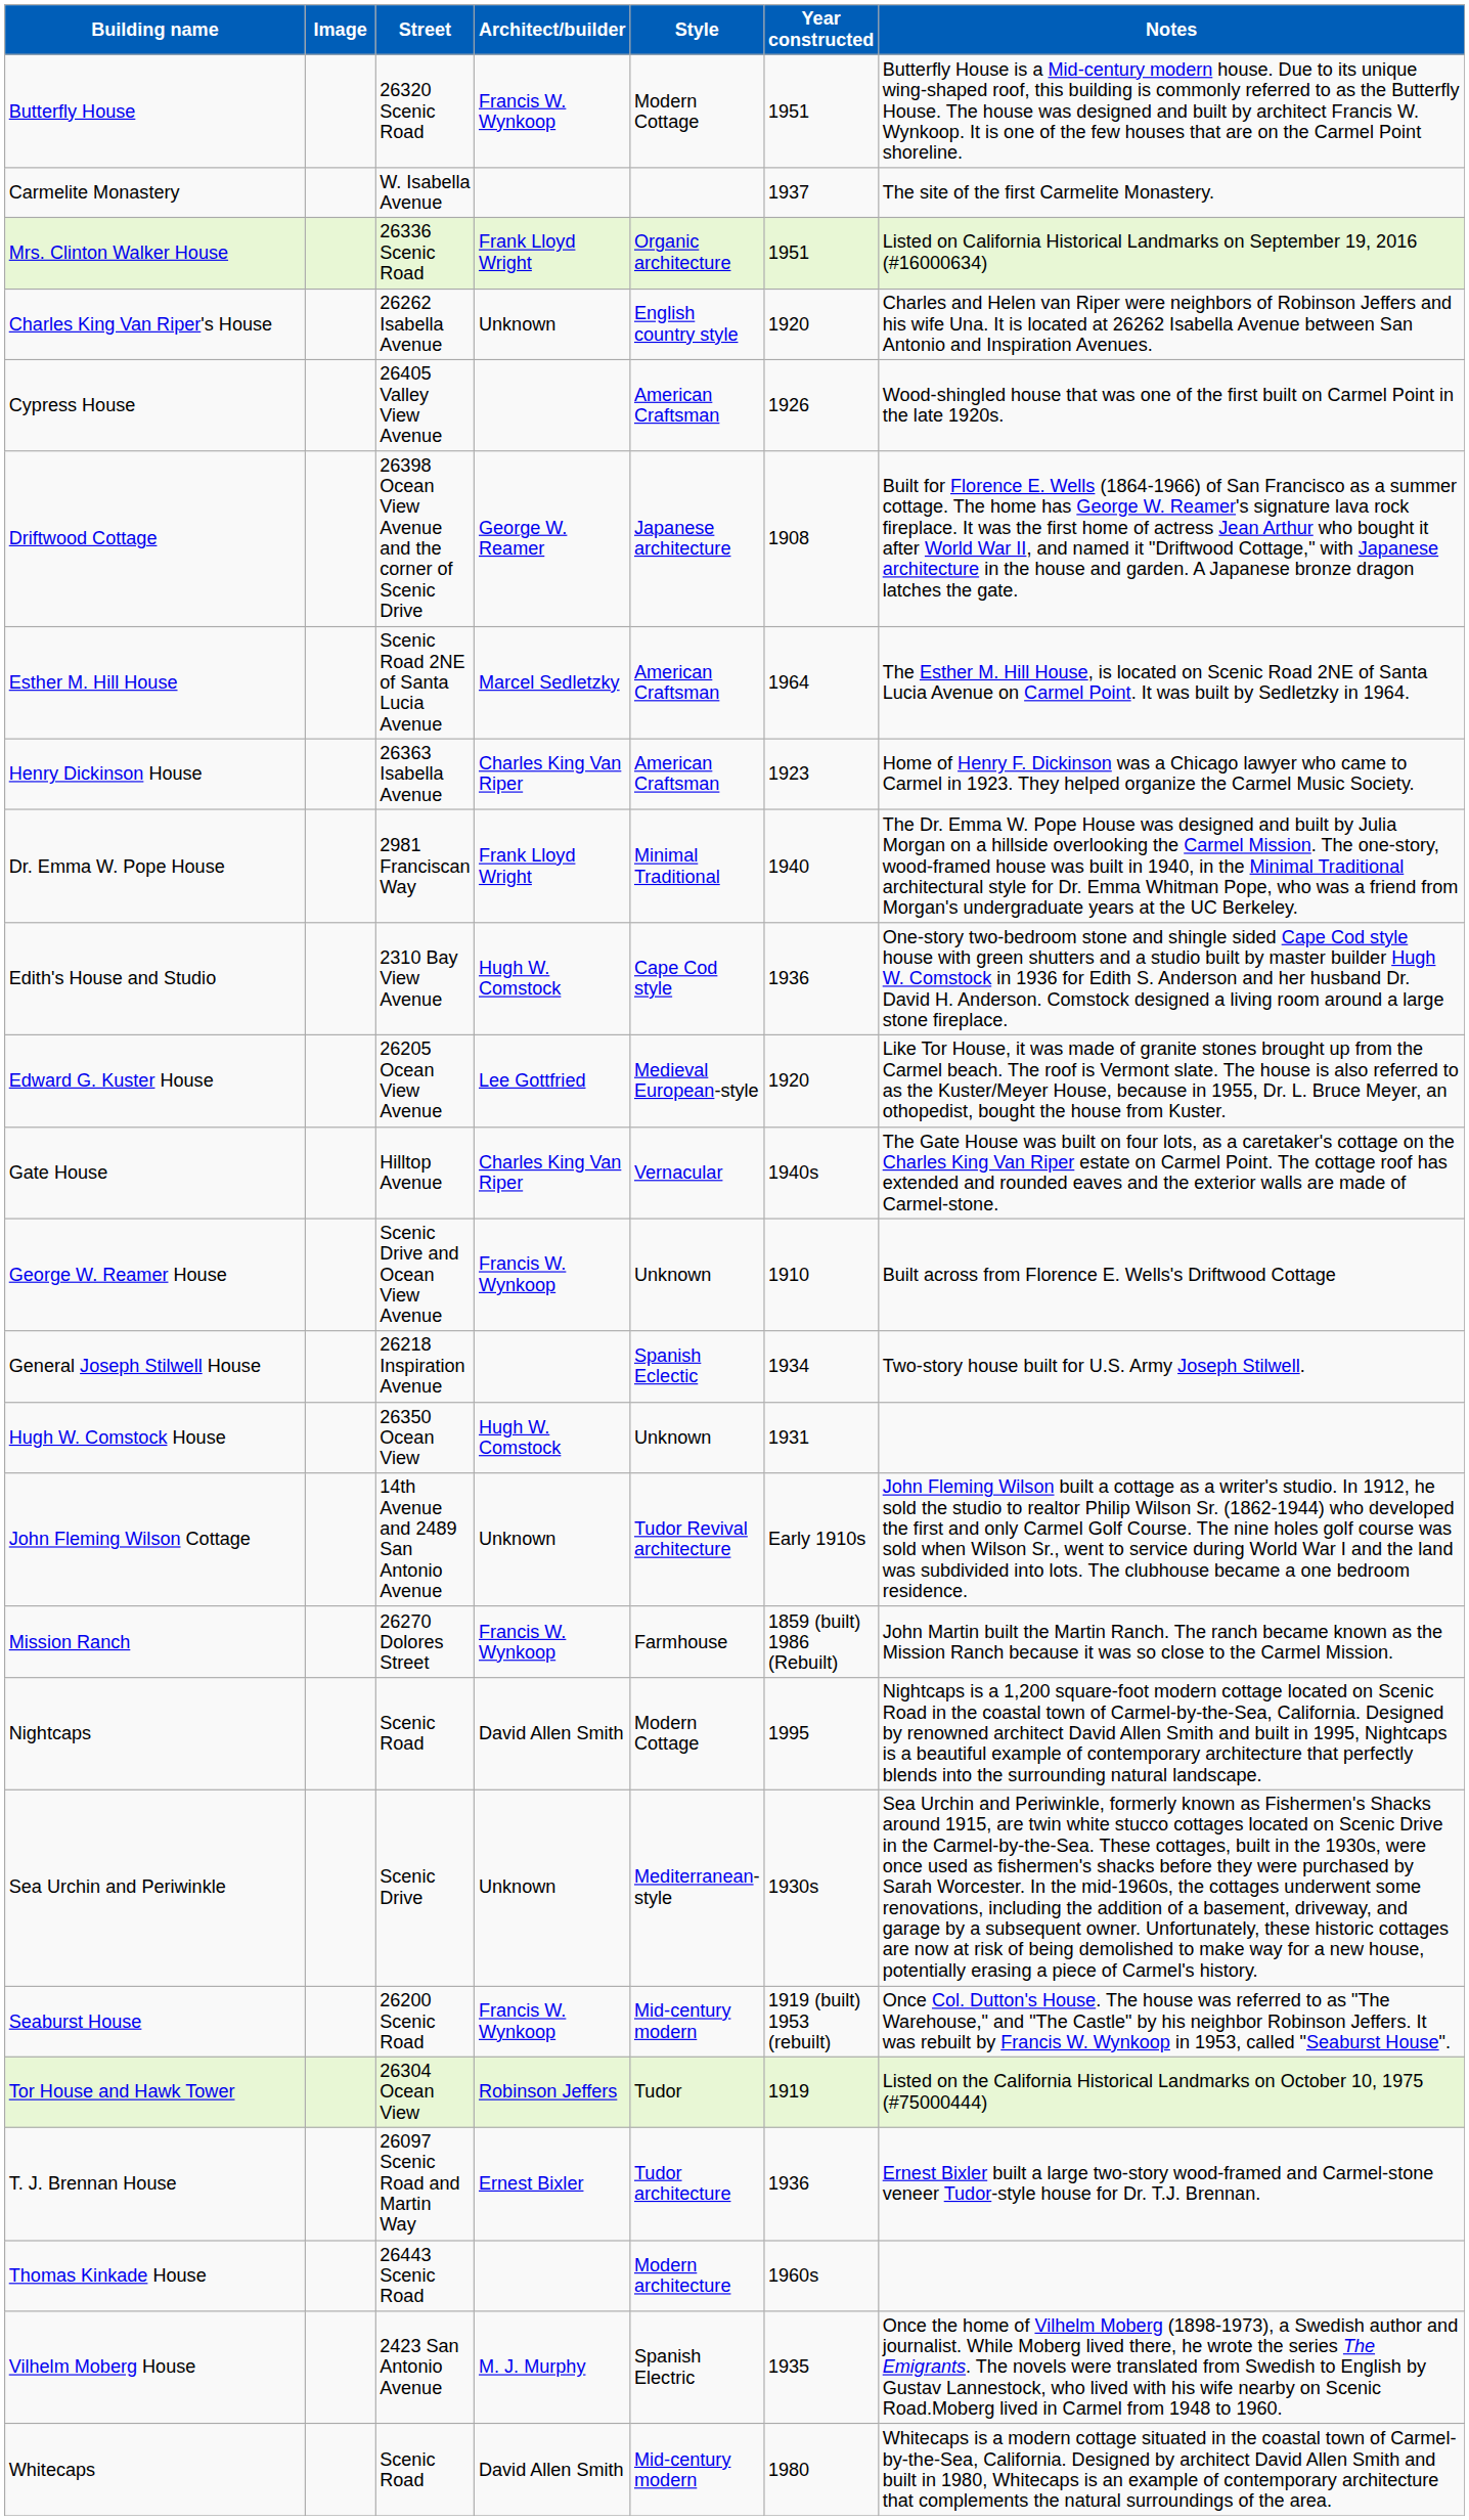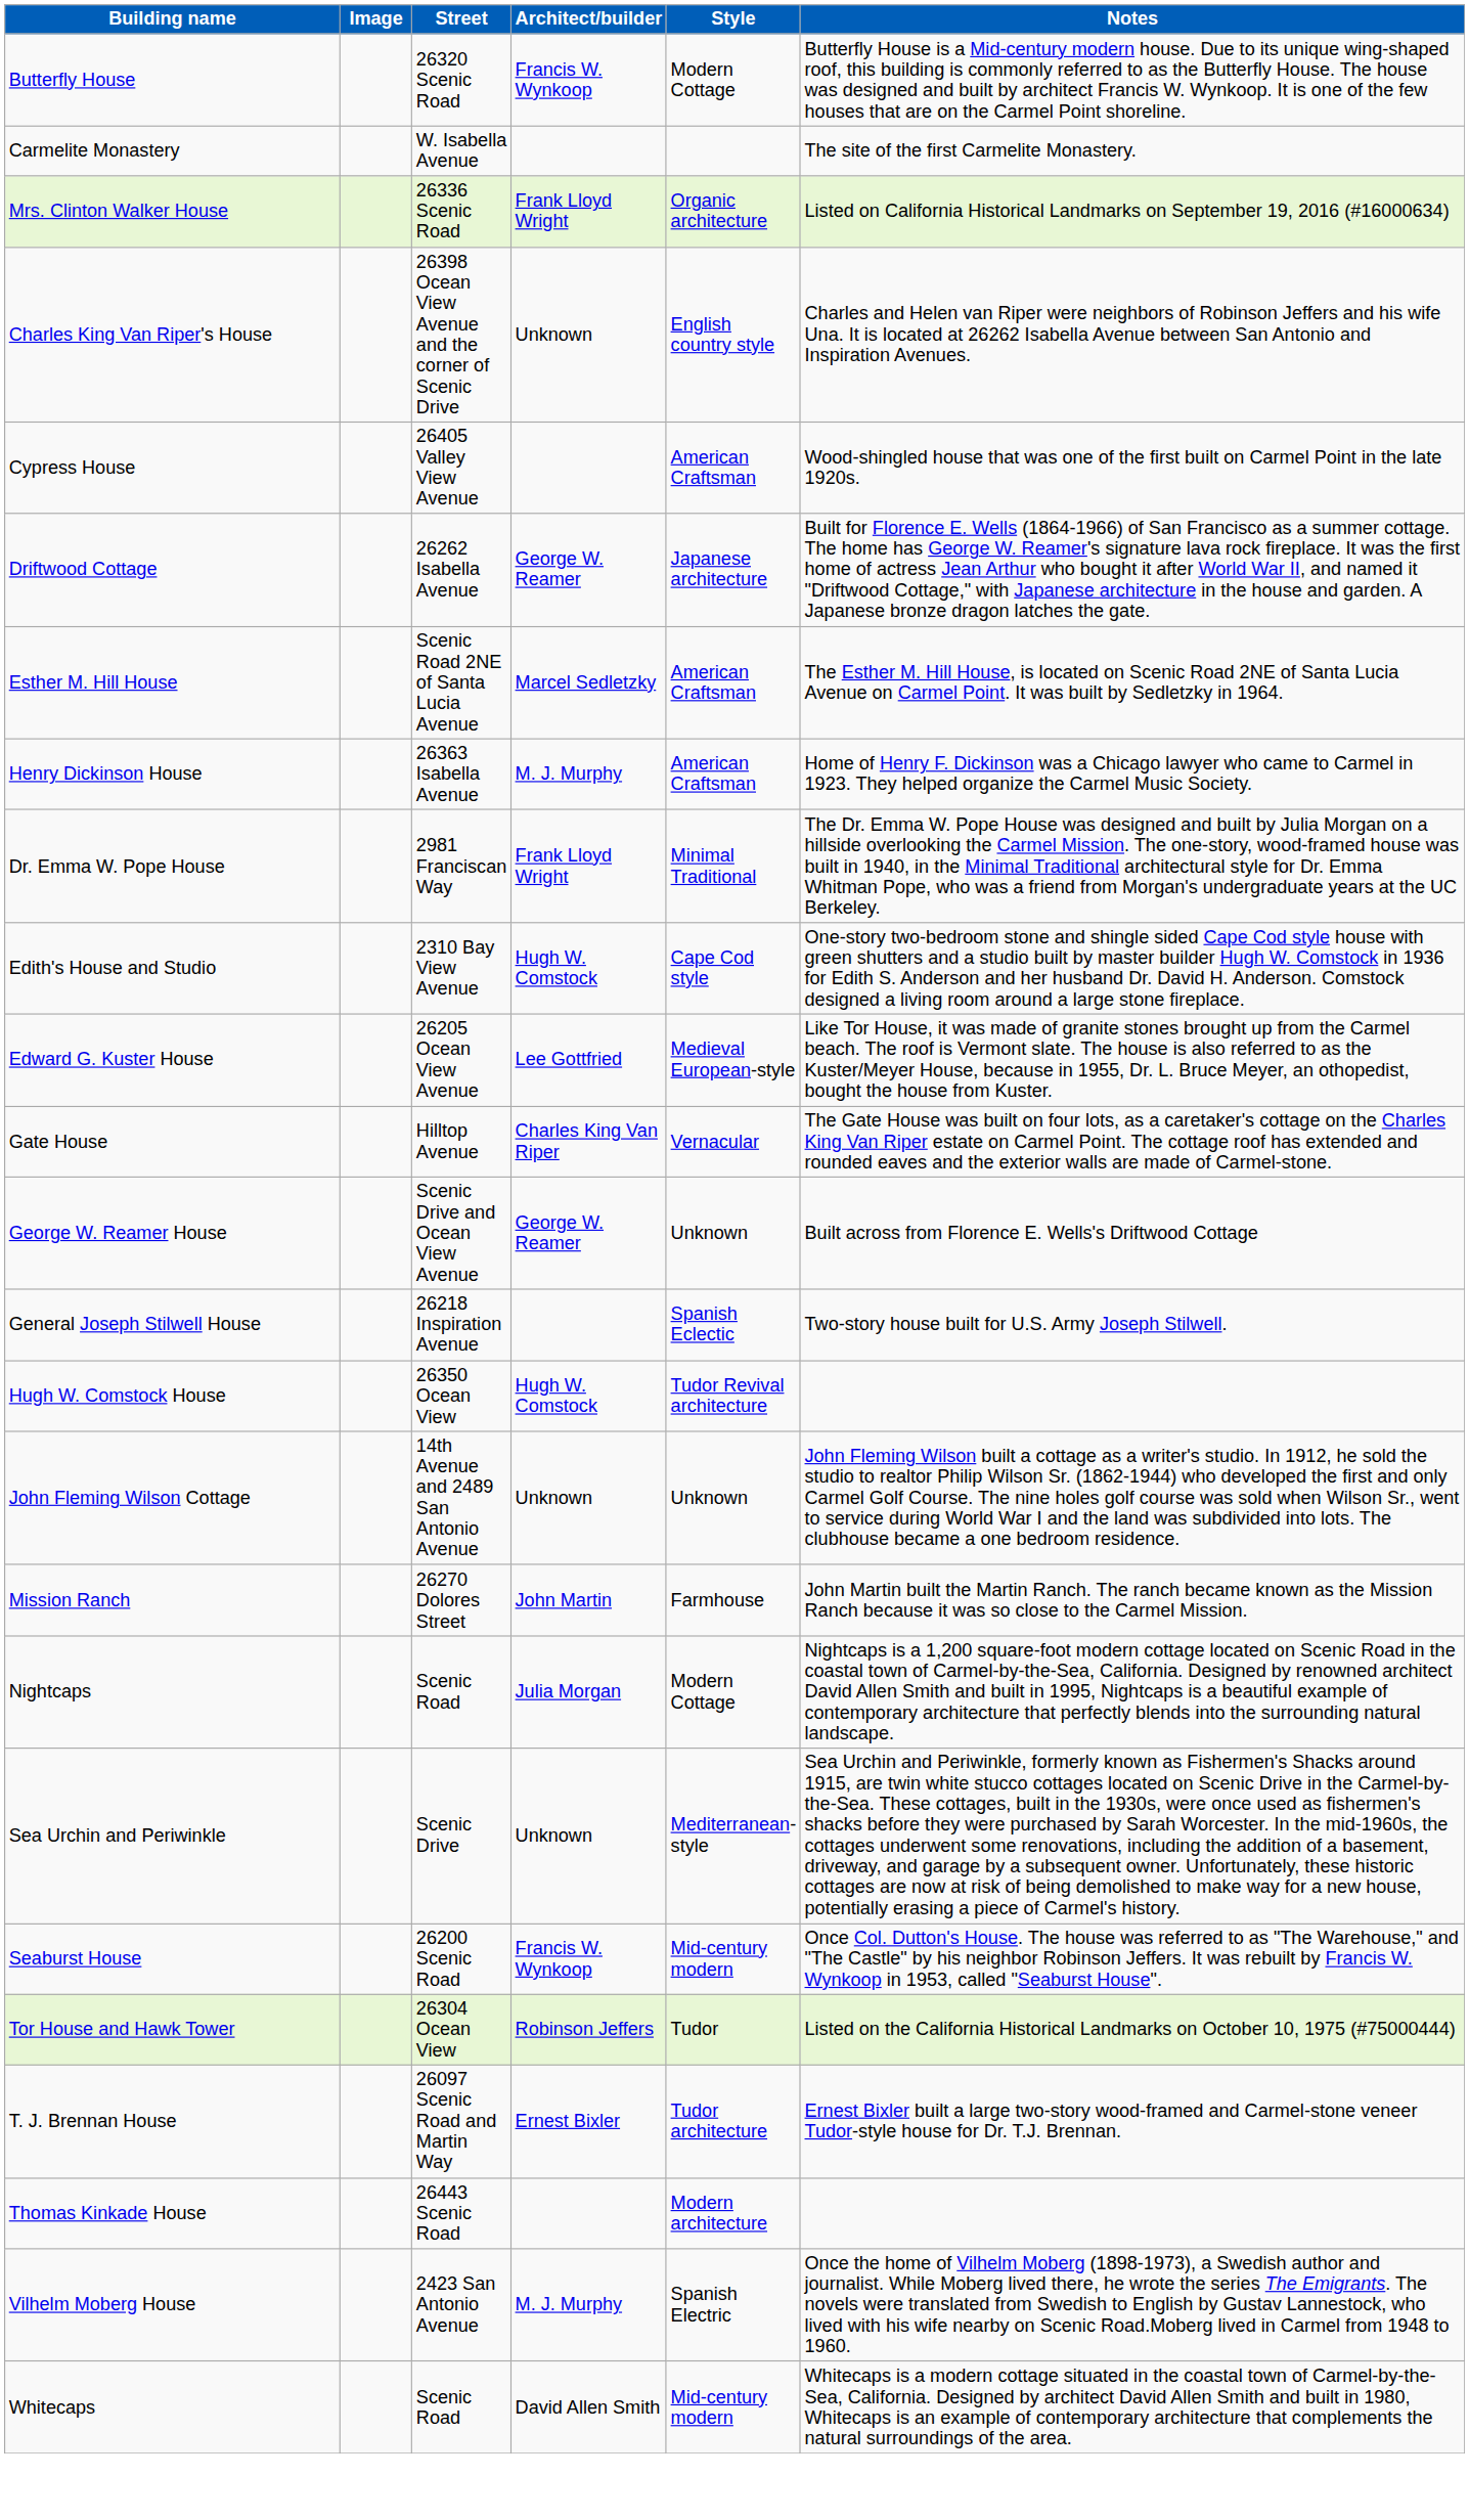- column: Year constructed | 1951 | 1937 | 1951 | 1920 | 1926 | 1908 | 1964 | 1923 | 1940 | 1936 | 1920 | 1940s | 1910 | 1934 | 1931 | Early 1910s | 1859 (built) 1986 (Rebuilt) | 1995 | 1930s | 1919 (built) 1953 (rebuilt) | 1919 | 1936 | 1960s | 1935 | 1980
Charles King Van Riper's House | Street: 26262 Isabella Avenue -> 26398 Ocean View Avenue and the corner of Scenic Drive
Driftwood Cottage | Street: 26398 Ocean View Avenue and the corner of Scenic Drive -> 26262 Isabella Avenue
Henry Dickinson House | Architect/builder: Charles King Van Riper -> M. J. Murphy
George W. Reamer House | Architect/builder: Francis W. Wynkoop -> George W. Reamer
Hugh W. Comstock House | Style: Unknown -> Tudor Revival architecture
John Fleming Wilson Cottage | Style: Tudor Revival architecture -> Unknown
Mission Ranch | Architect/builder: Francis W. Wynkoop -> John Martin
Nightcaps | Architect/builder: David Allen Smith -> Julia Morgan
